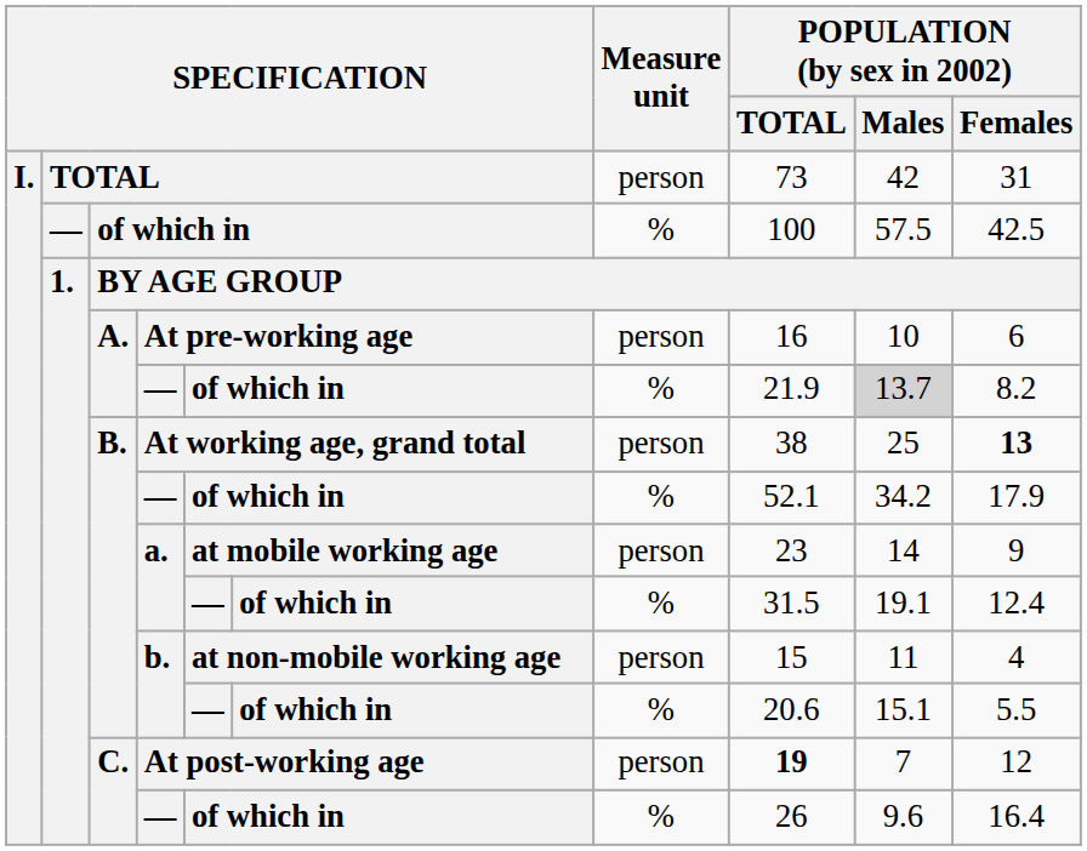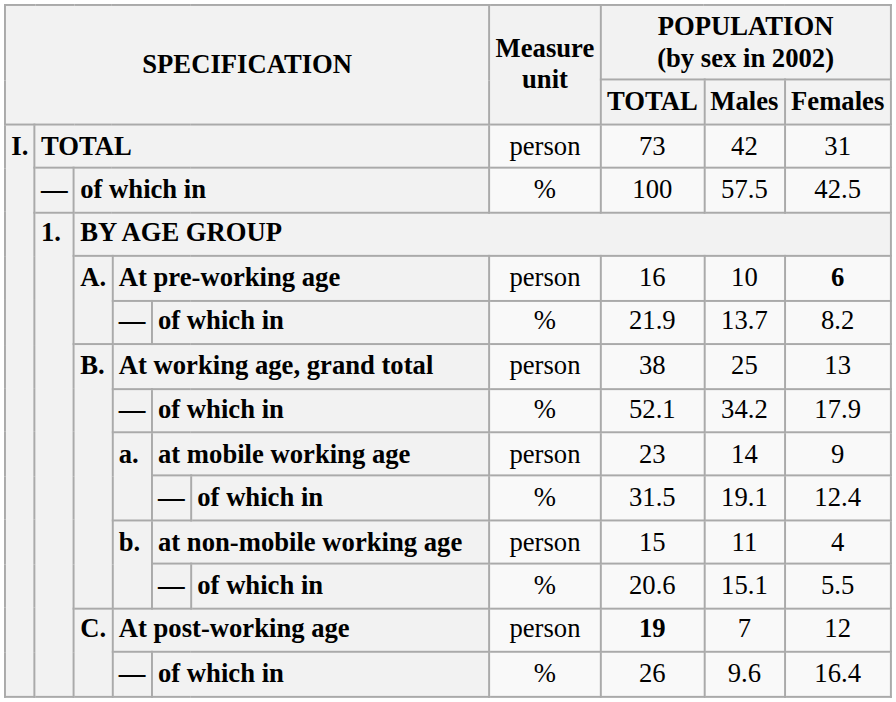At pre-working age | POPULATION (by sex in 2002) / Females: normal -> bold
A. / — | POPULATION (by sex in 2002) / Males: lightgrey background -> no background
At working age, grand total | POPULATION (by sex in 2002) / Females: bold -> normal
